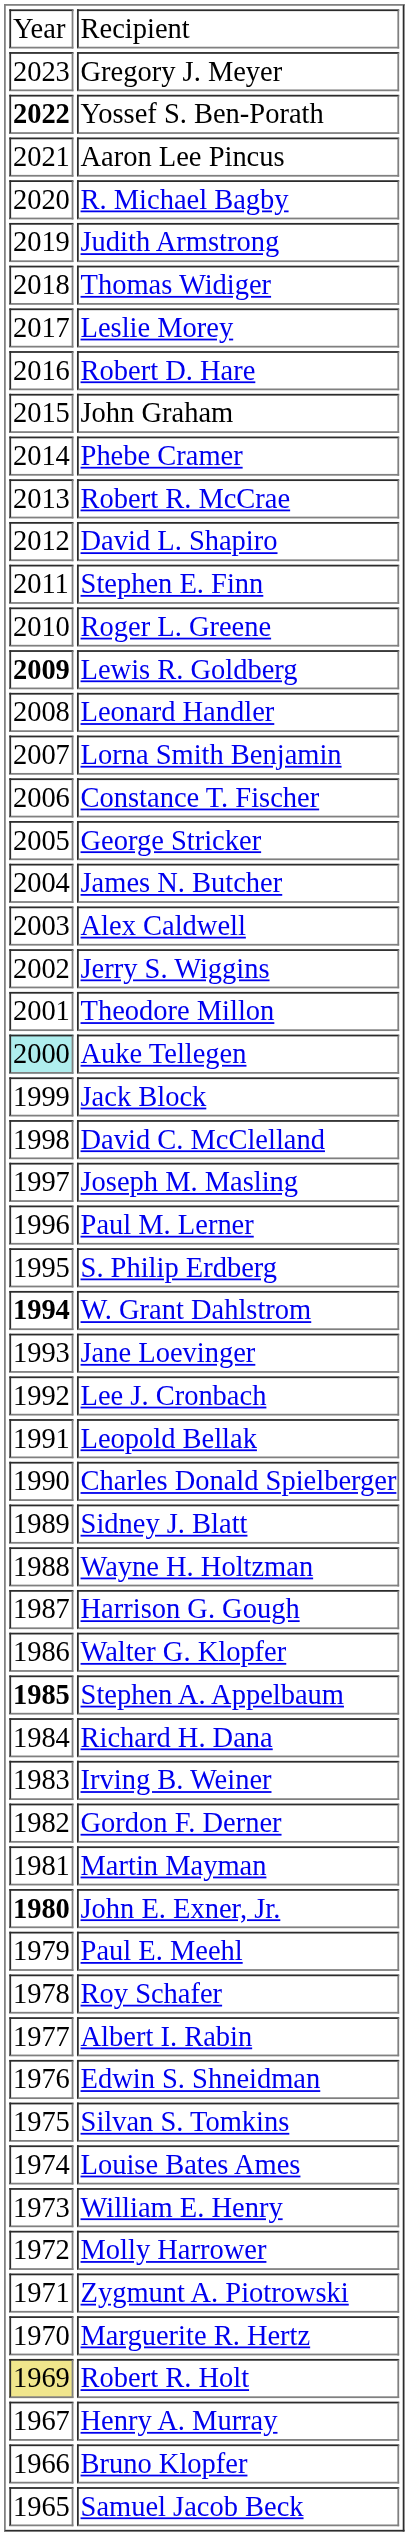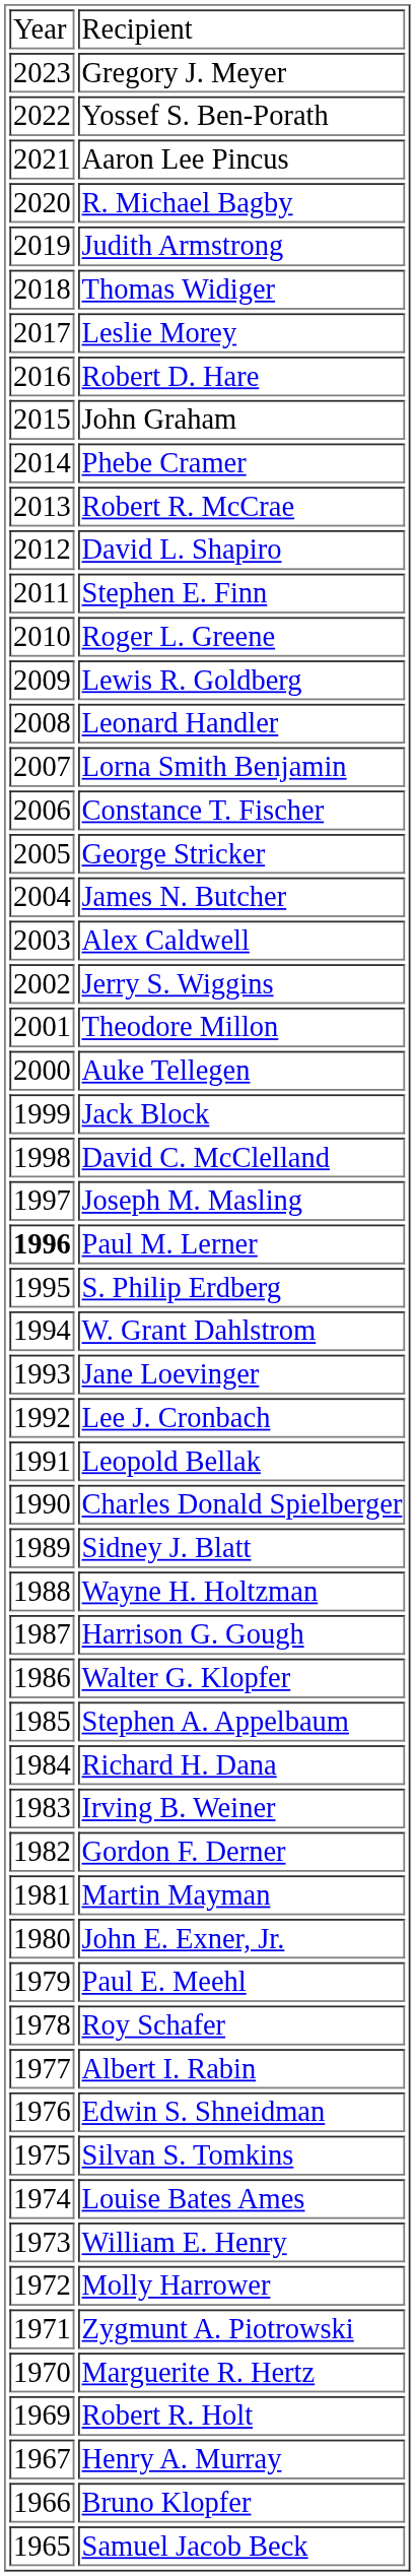Yossef S. Ben-Porath | column 1: bold -> normal
Lewis R. Goldberg | column 1: bold -> normal
Auke Tellegen | column 1: paleturquoise background -> no background
Paul M. Lerner | column 1: normal -> bold
W. Grant Dahlstrom | column 1: bold -> normal
Stephen A. Appelbaum | column 1: bold -> normal
John E. Exner, Jr. | column 1: bold -> normal
Robert R. Holt | column 1: khaki background -> no background
